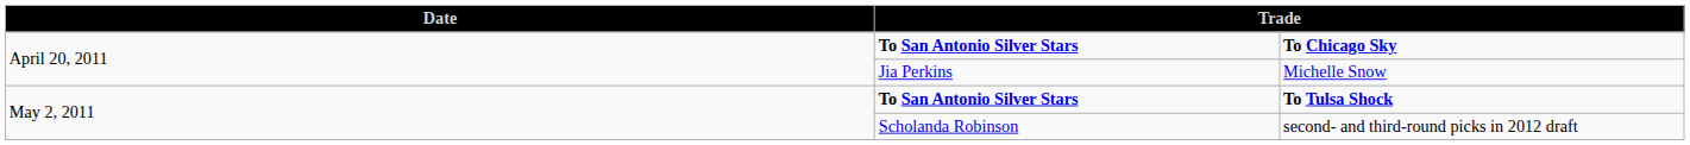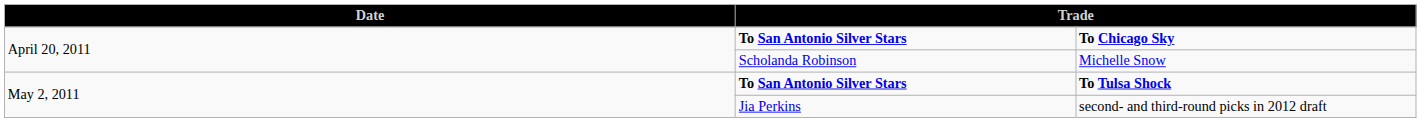Michelle Snow | column 2: Jia Perkins -> Scholanda Robinson
second- and third-round picks in 2012 draft | column 2: Scholanda Robinson -> Jia Perkins
